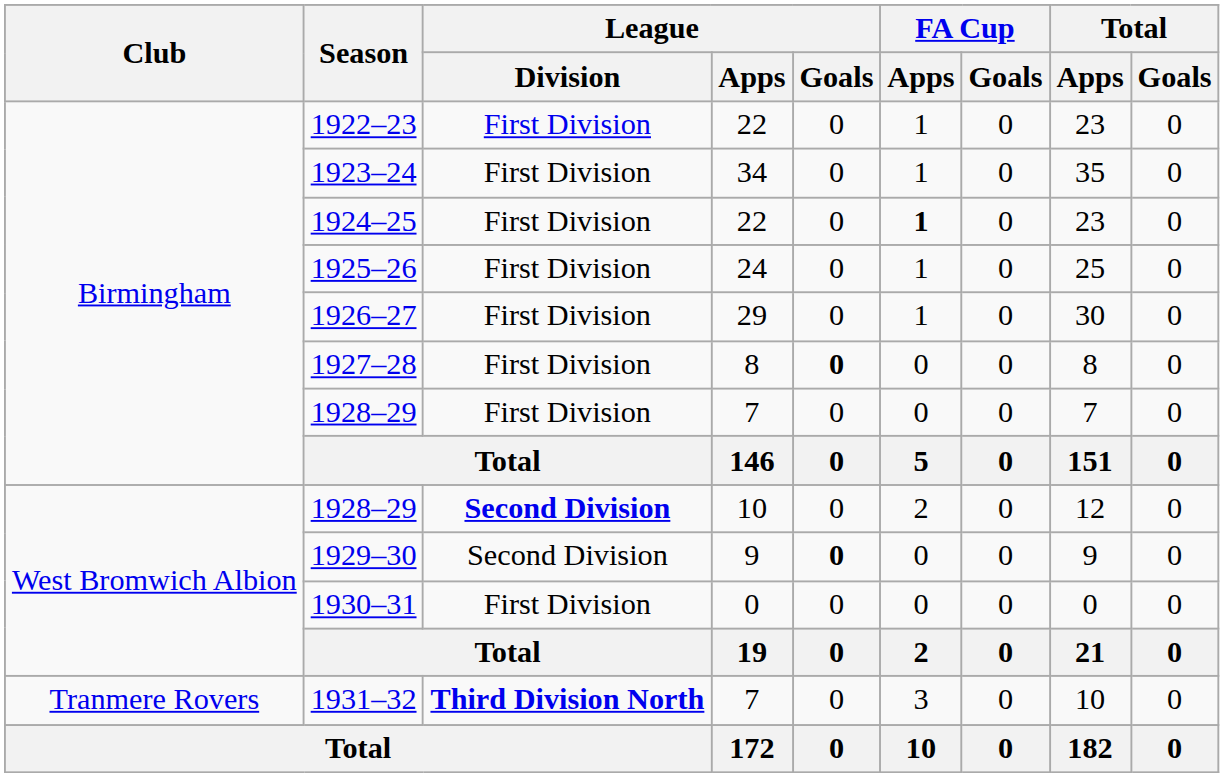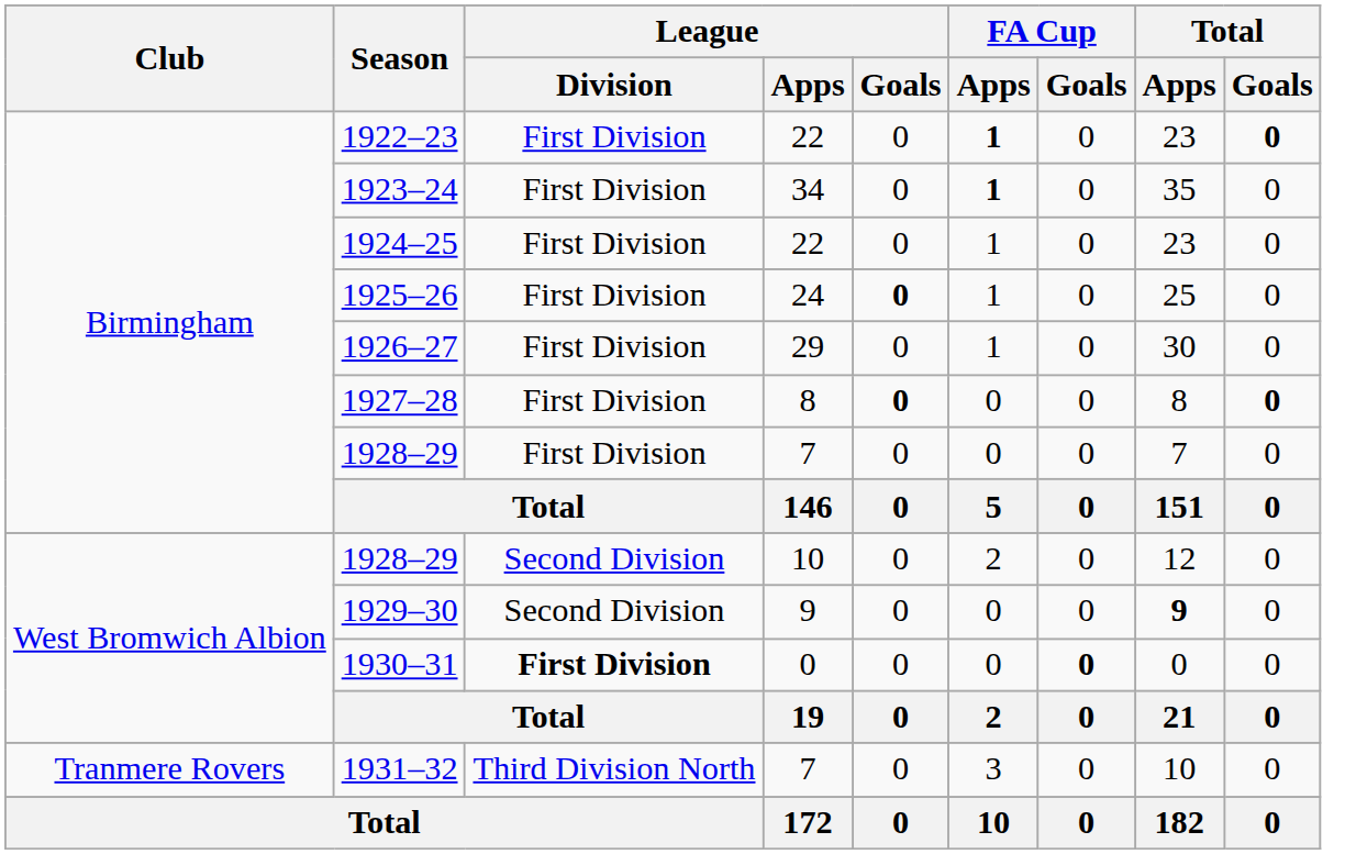1922–23 | FA Cup / Apps: normal -> bold
1922–23 | Total / Goals: normal -> bold
1923–24 | FA Cup / Apps: normal -> bold
1924–25 | FA Cup / Apps: bold -> normal
1925–26 | League / Goals: normal -> bold
1927–28 | Total / Goals: normal -> bold
1928–29 / 10 | League / Division: bold -> normal
1929–30 | League / Goals: bold -> normal
1929–30 | Total / Apps: normal -> bold
1930–31 | League / Division: normal -> bold
1930–31 | FA Cup / Goals: normal -> bold
1931–32 | League / Division: bold -> normal
